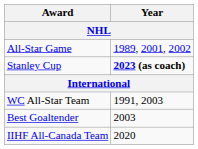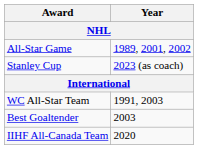Stanley Cup | Year: bold -> normal
